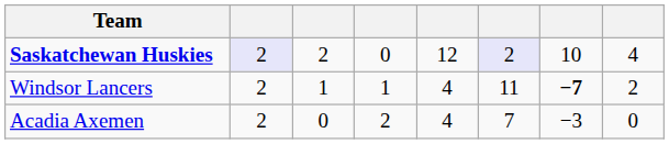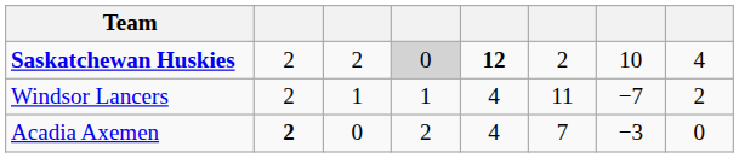Saskatchewan Huskies | column 2: lavender background -> no background
Saskatchewan Huskies | column 4: no background -> lightgrey background
Saskatchewan Huskies | column 5: normal -> bold
Saskatchewan Huskies | column 6: lavender background -> no background
Windsor Lancers | column 7: bold -> normal
Acadia Axemen | column 2: normal -> bold
